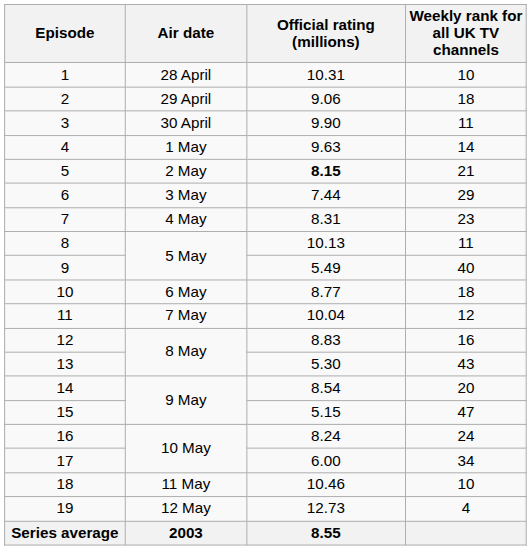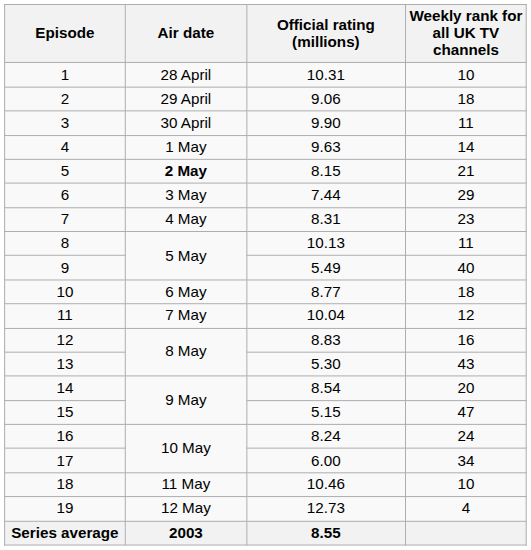5 | Air date: normal -> bold
5 | Official rating (millions): bold -> normal
